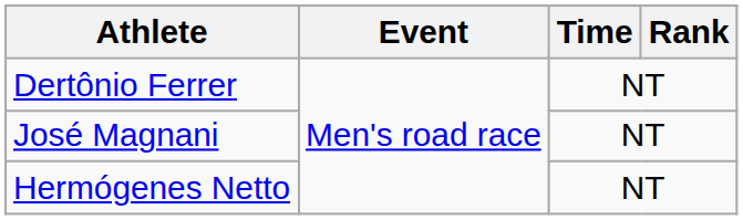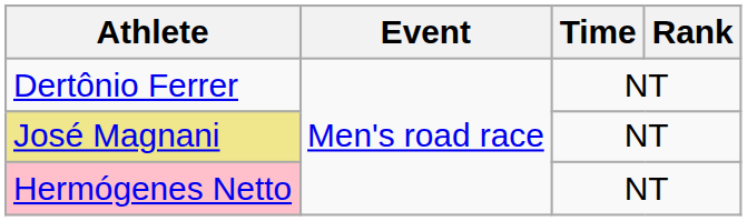José Magnani | Athlete: no background -> khaki background
Hermógenes Netto | Athlete: no background -> pink background
